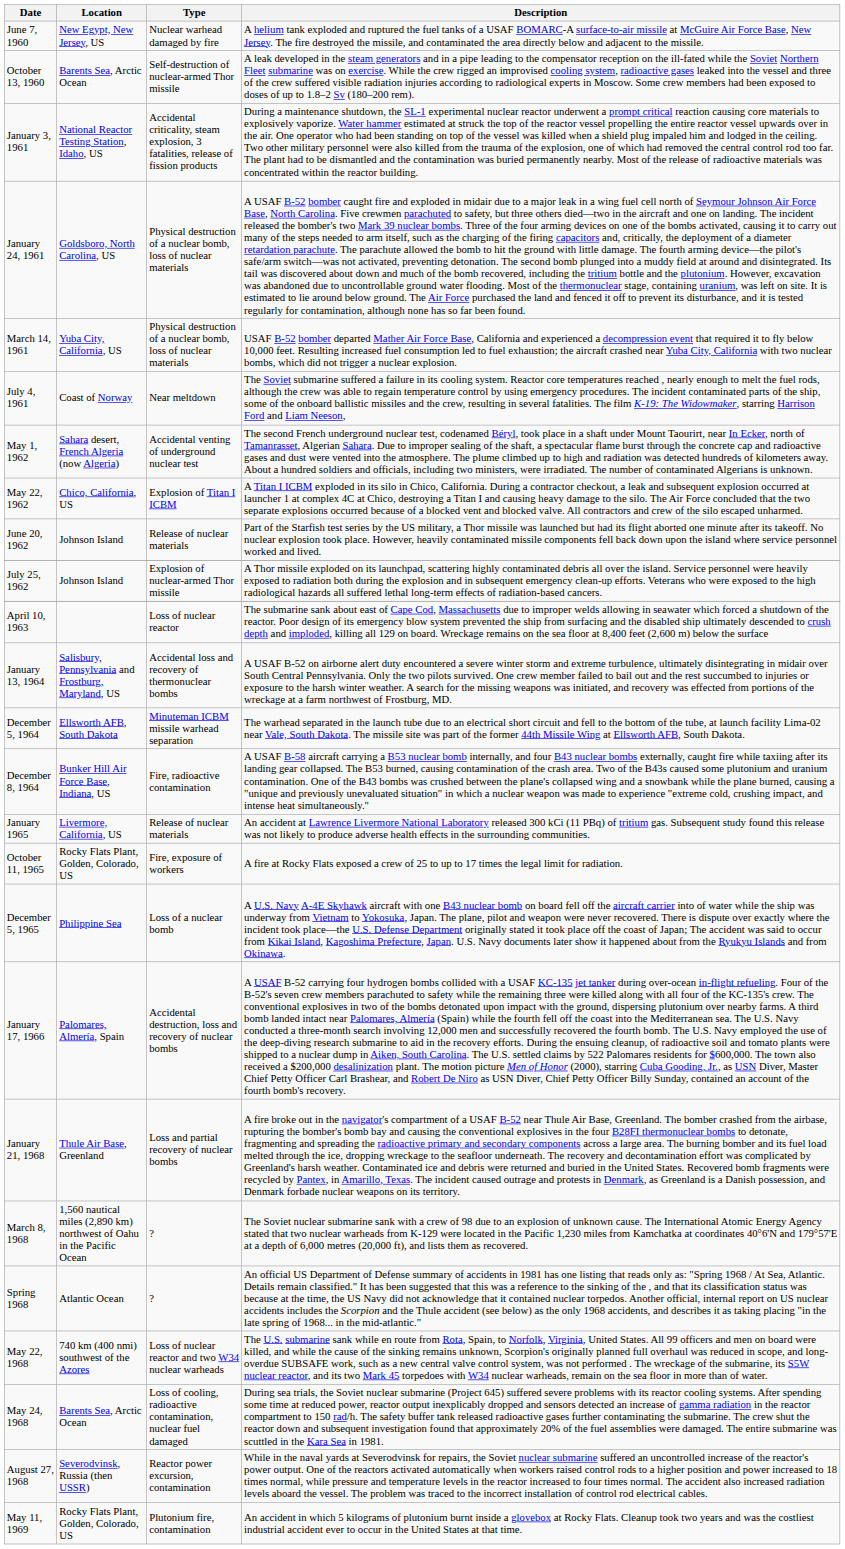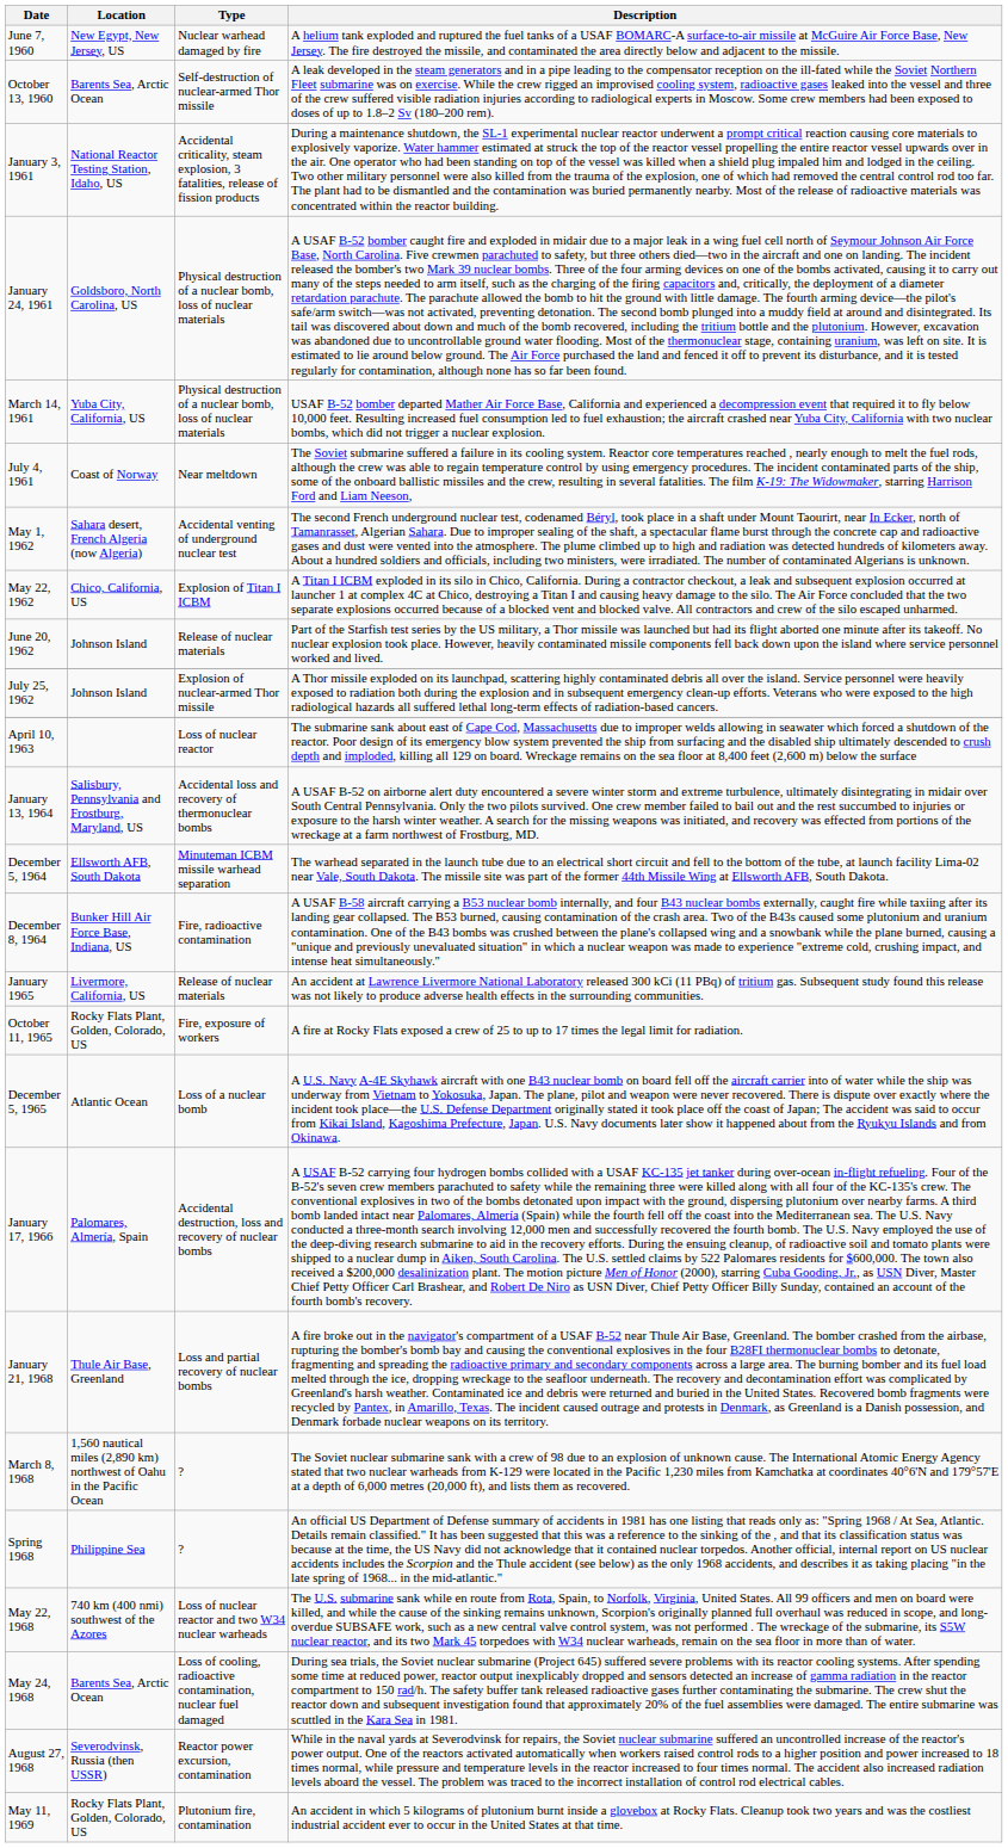December 5, 1965 | Location: Philippine Sea -> Atlantic Ocean
Spring 1968 | Location: Atlantic Ocean -> Philippine Sea
